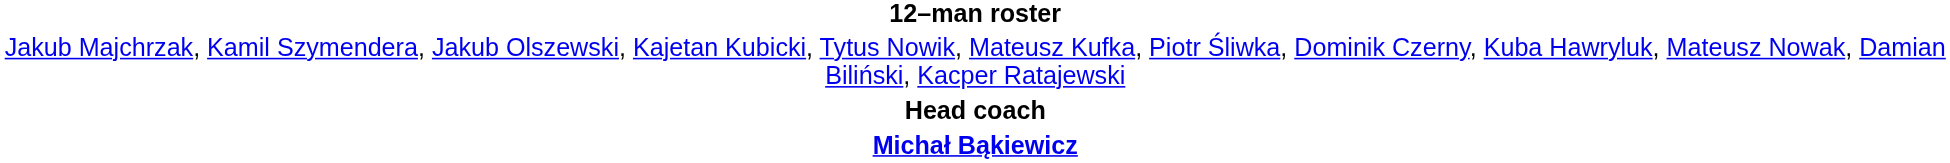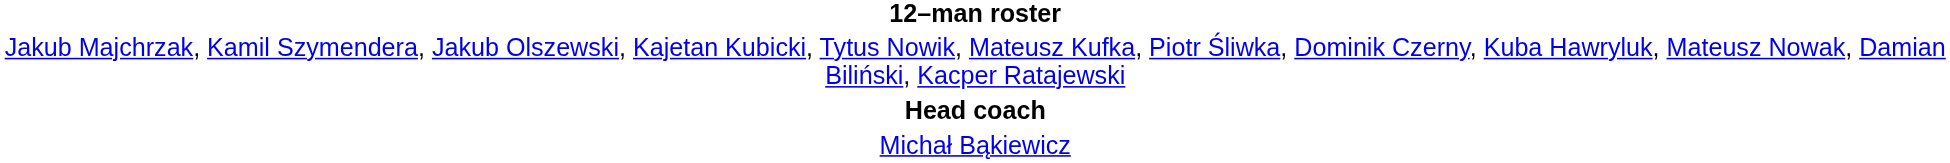row 4 | column 1: bold -> normal
